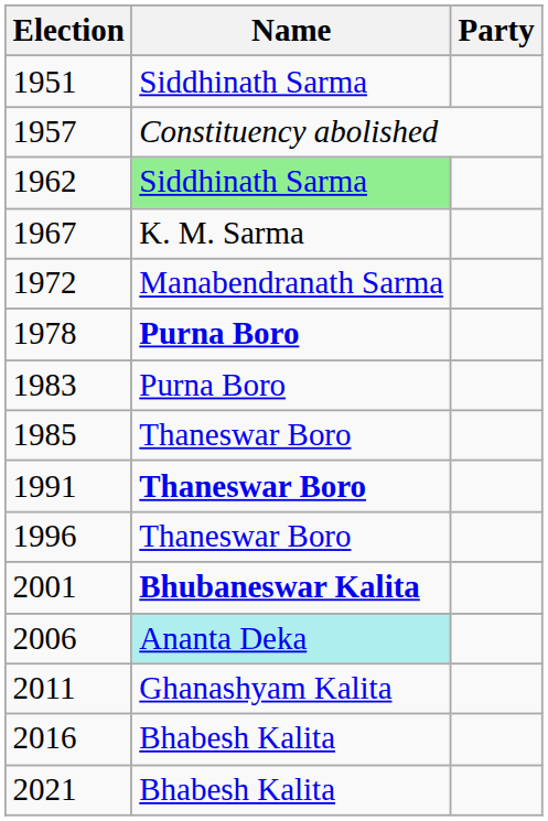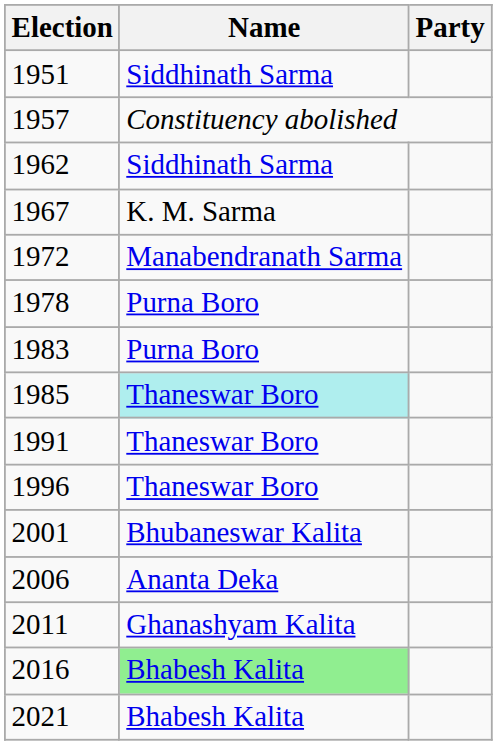1962 | Name: lightgreen background -> no background
1978 | Name: bold -> normal
1985 | Name: no background -> paleturquoise background
1991 | Name: bold -> normal
2001 | Name: bold -> normal
2006 | Name: paleturquoise background -> no background
2016 | Name: no background -> lightgreen background
